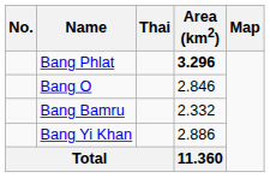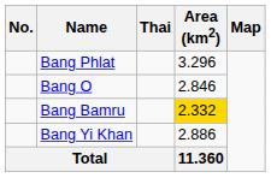Bang Phlat | Area (km2): bold -> normal
Bang Bamru | Area (km2): no background -> gold background
